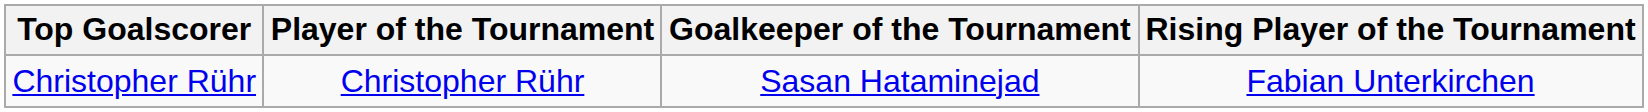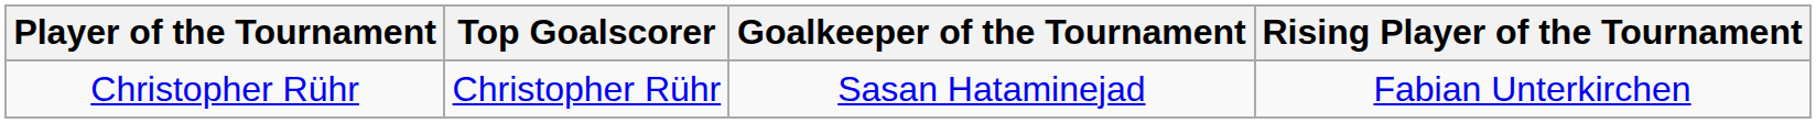columns swapped: Top Goalscorer <-> Player of the Tournament
